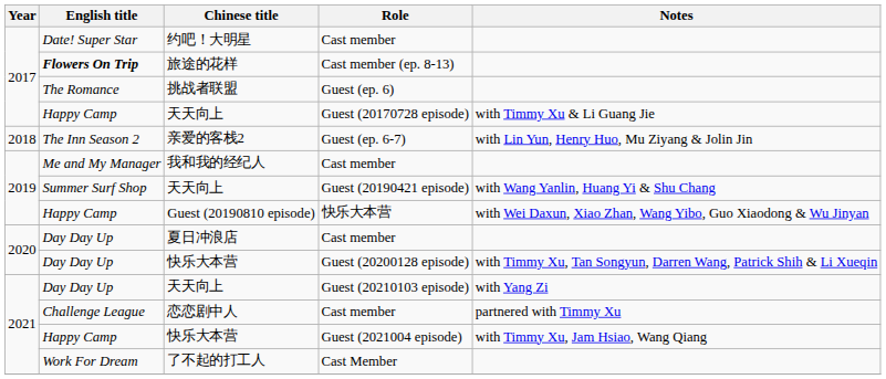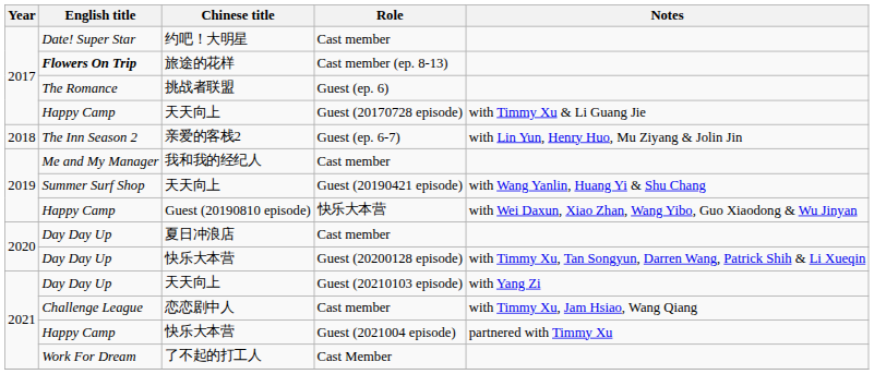恋恋剧中人 | Notes: partnered with Timmy Xu -> with Timmy Xu, Jam Hsiao, Wang Qiang
快乐大本营 / Guest (2021004 episode) | Notes: with Timmy Xu, Jam Hsiao, Wang Qiang -> partnered with Timmy Xu
